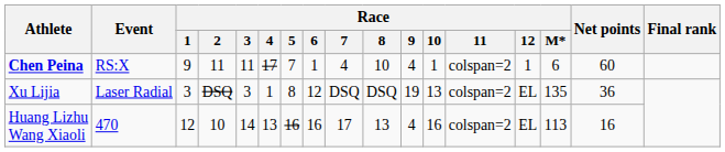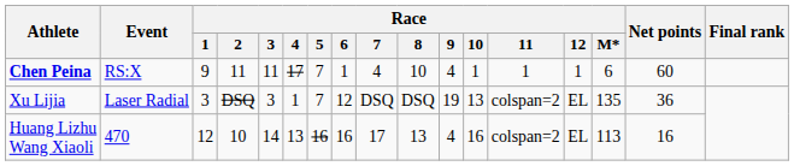Chen Peina | Race / 11: colspan=2 -> 1
Xu Lijia | Race / 5: 8 -> 7
